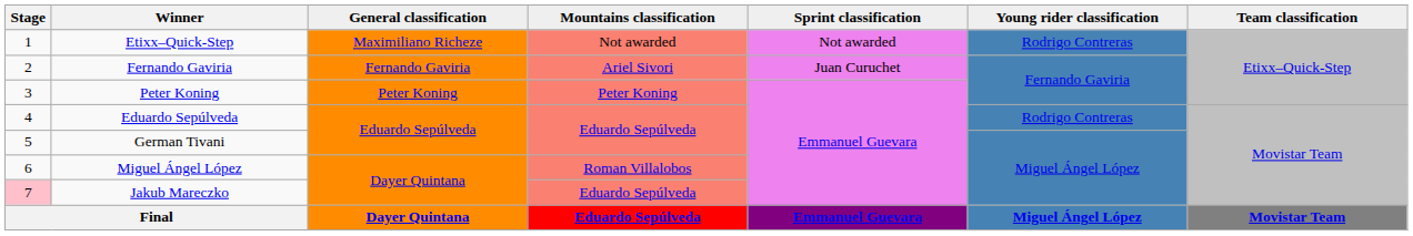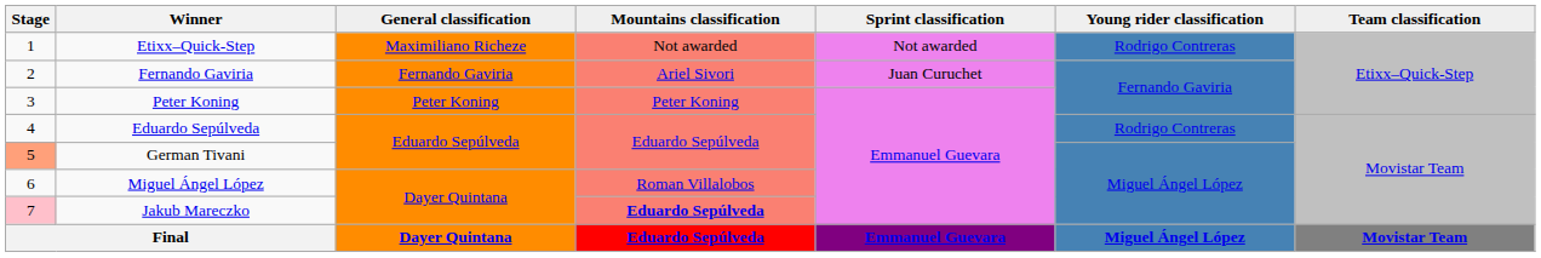German Tivani | Stage: no background -> lightsalmon background
Jakub Mareczko | Mountains classification: normal -> bold
